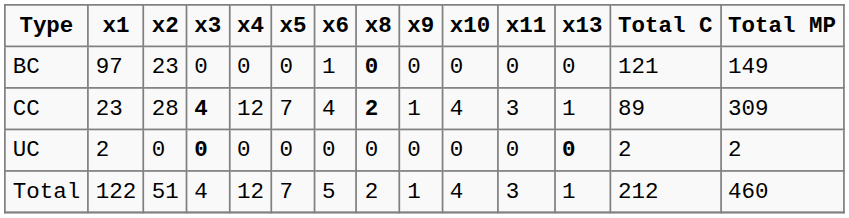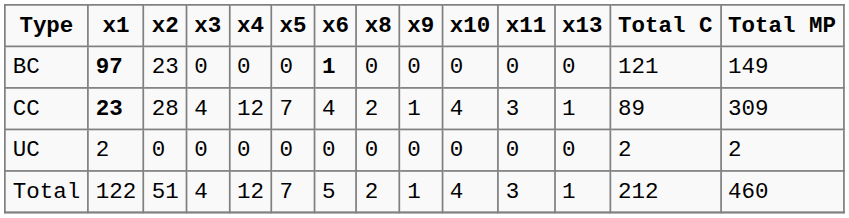BC | x1: normal -> bold
BC | x6: normal -> bold
BC | x8: bold -> normal
CC | x1: normal -> bold
CC | x3: bold -> normal
CC | x8: bold -> normal
UC | x3: bold -> normal
UC | x13: bold -> normal
